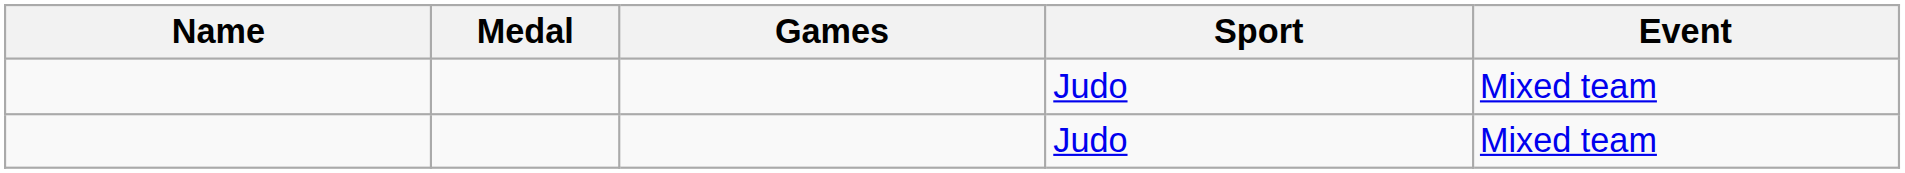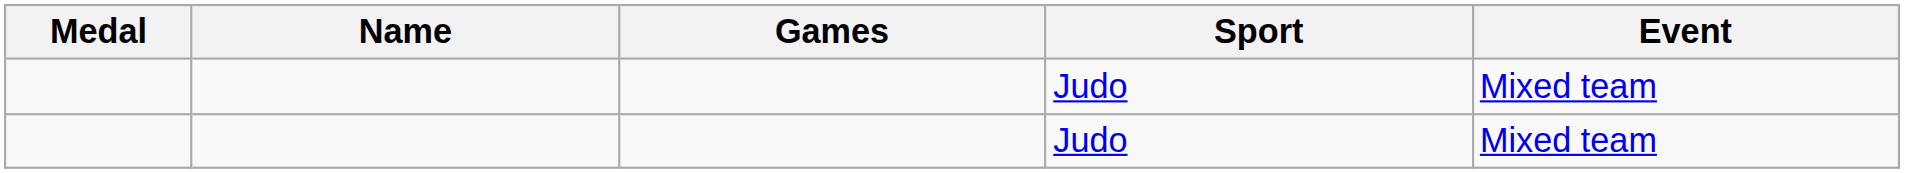columns swapped: Medal <-> Name
